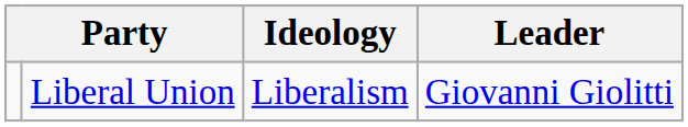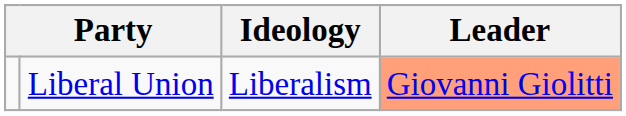Liberal Union | Leader: no background -> lightsalmon background
